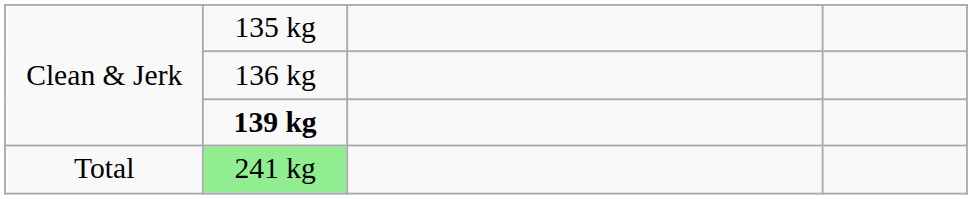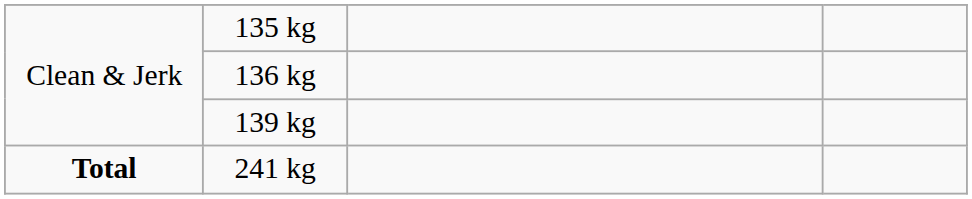139 kg | column 2: bold -> normal
241 kg | column 1: normal -> bold
241 kg | column 2: lightgreen background -> no background
